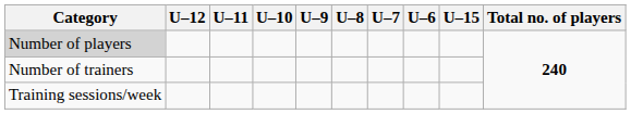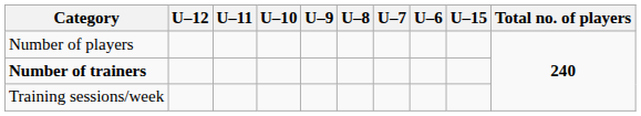Number of players | Category: lightgrey background -> no background
Number of trainers | Category: normal -> bold
